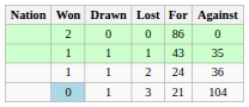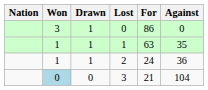row 2 | Won: 2 -> 3
row 2 | Drawn: 0 -> 1
row 3 | For: 43 -> 63
row 5 | Drawn: 1 -> 0
